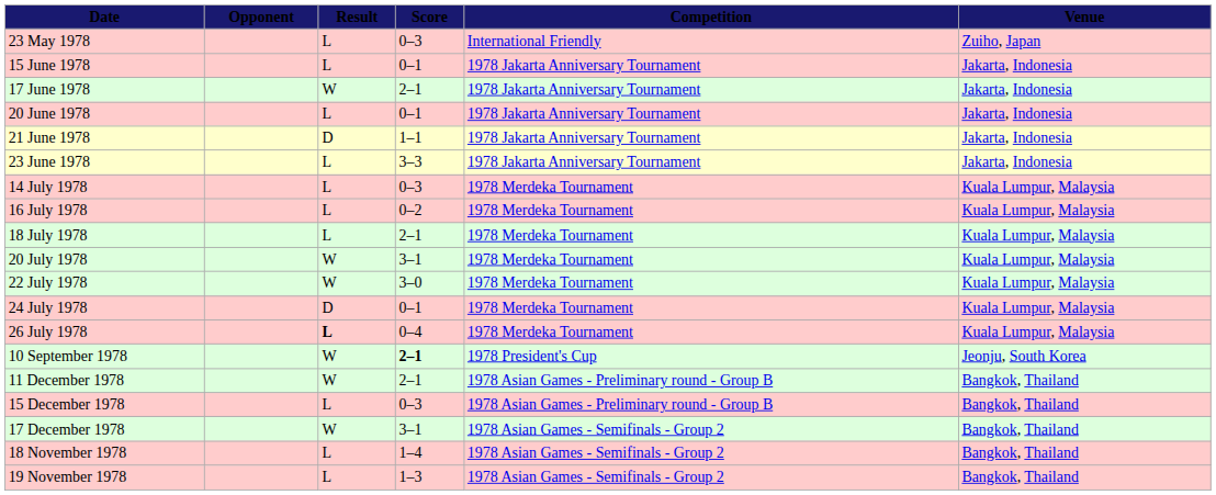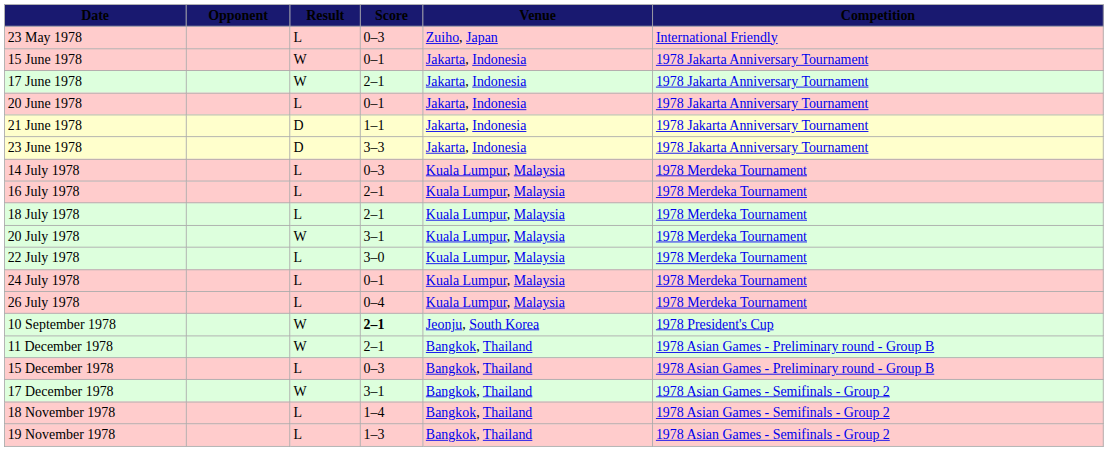columns swapped: Venue <-> Competition
15 June 1978 | Result: L -> W
23 June 1978 | Result: L -> D
16 July 1978 | Score: 0–2 -> 2–1
22 July 1978 | Result: W -> L
24 July 1978 | Result: D -> L
26 July 1978 | Result: bold -> normal
